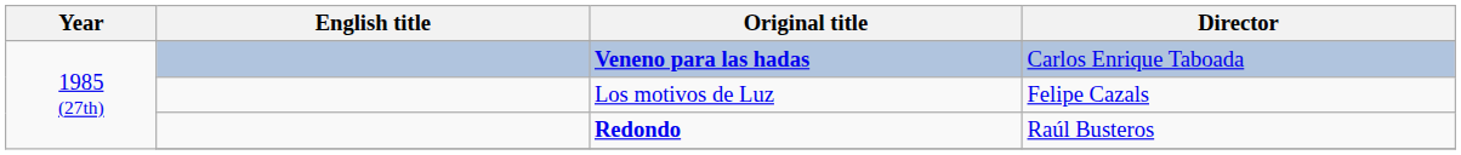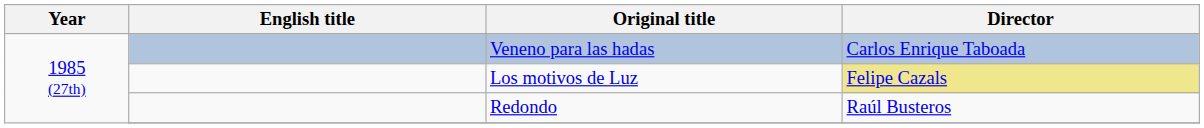Veneno para las hadas | Original title: bold -> normal
Los motivos de Luz | Director: no background -> khaki background
Redondo | Original title: bold -> normal
